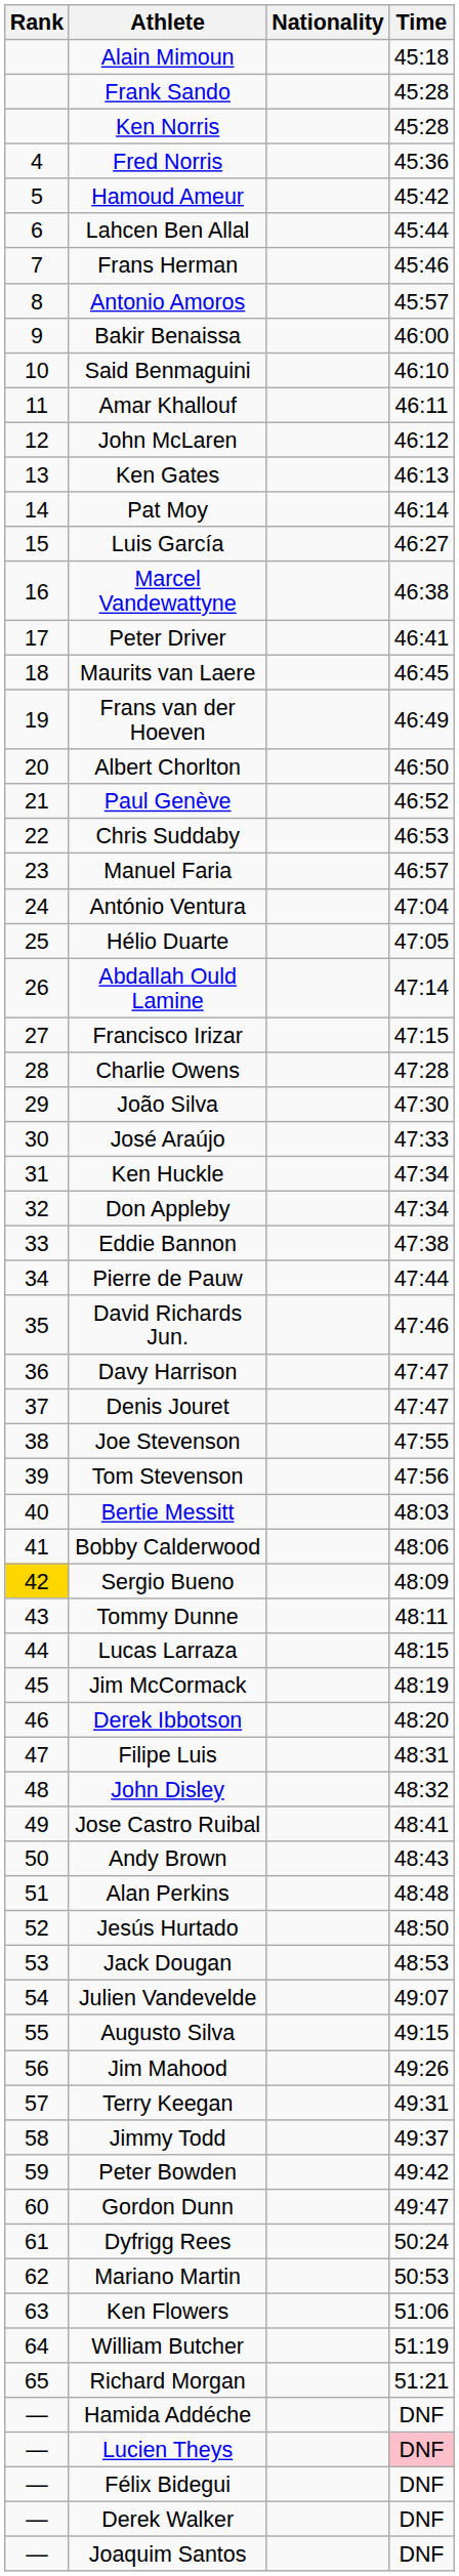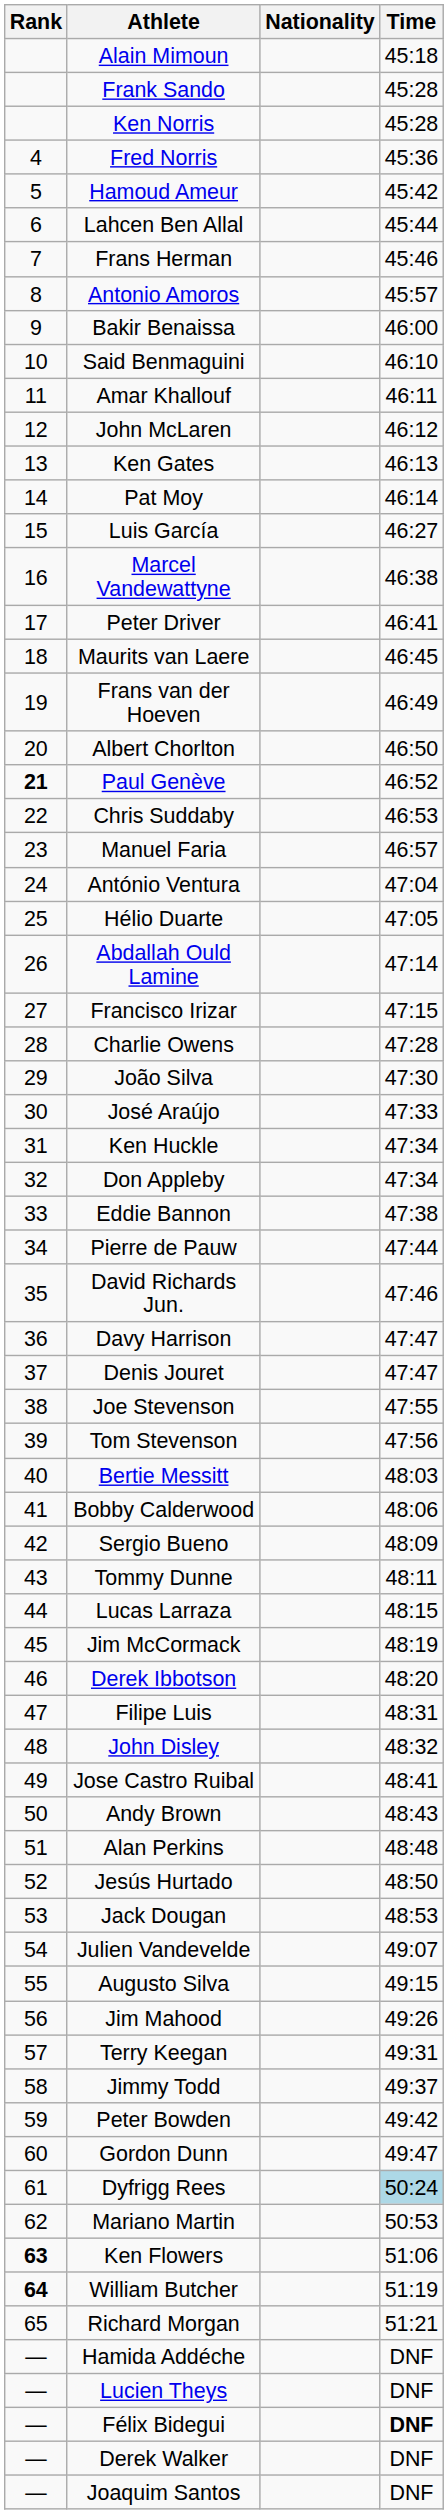Paul Genève | Rank: normal -> bold
Sergio Bueno | Rank: gold background -> no background
Dyfrigg Rees | Time: no background -> lightblue background
Ken Flowers | Rank: normal -> bold
William Butcher | Rank: normal -> bold
Lucien Theys | Time: pink background -> no background
Félix Bidegui | Time: normal -> bold
